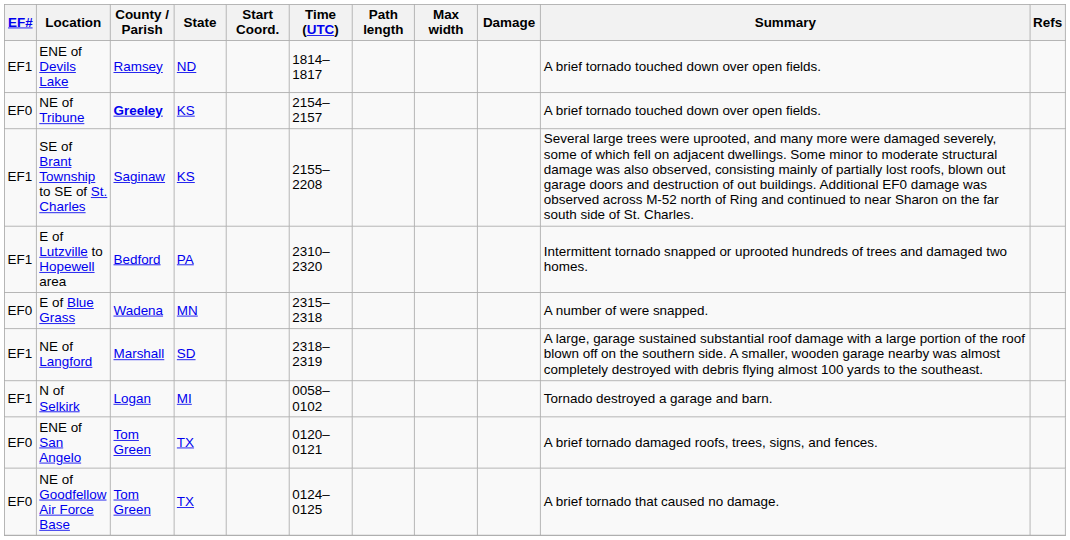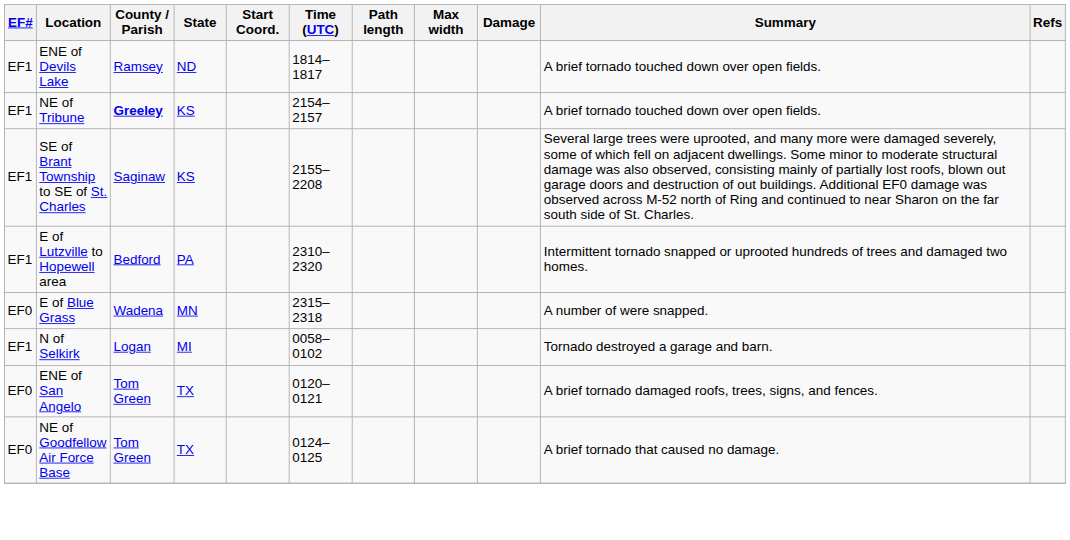NE of Tribune | EF#: EF0 -> EF1
- row: EF1 | NE of Langford | Marshall | SD | 2318–2319 | A large, garage sustained substantial roof damage with a large portion of the roof blown off on the southern side. A smaller, wooden garage nearby was almost completely destroyed with debris flying almost 100 yards to the southeast.
